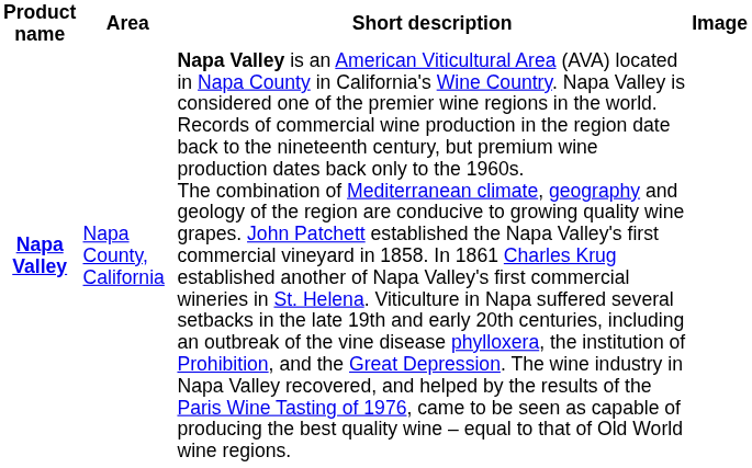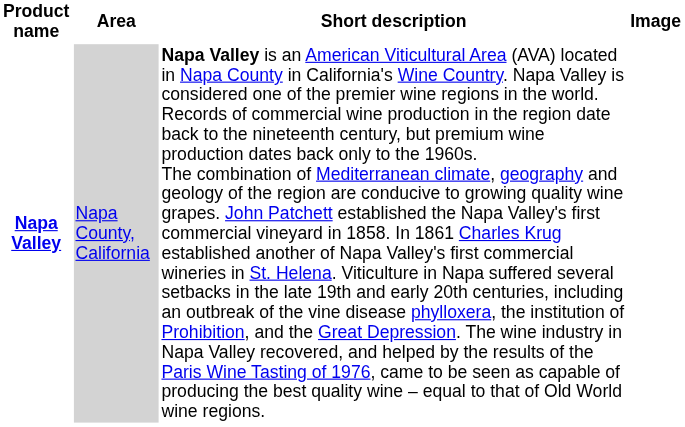Napa Valley | Area: no background -> lightgrey background
